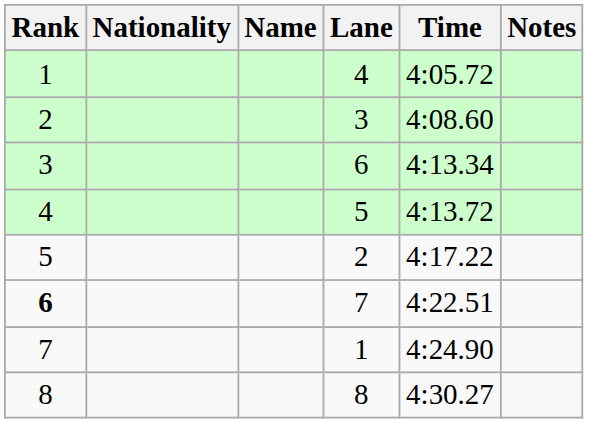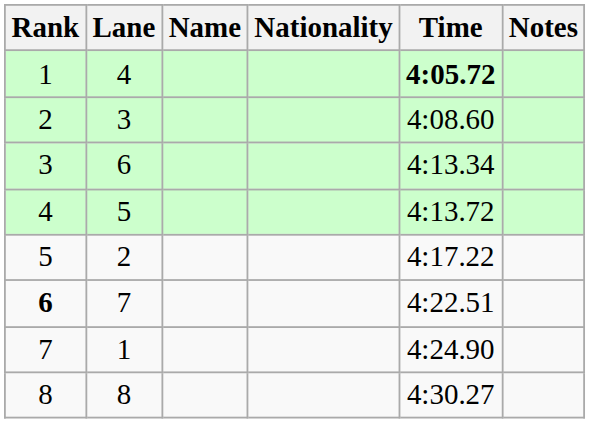columns swapped: Lane <-> Nationality
row 2 | Time: normal -> bold
